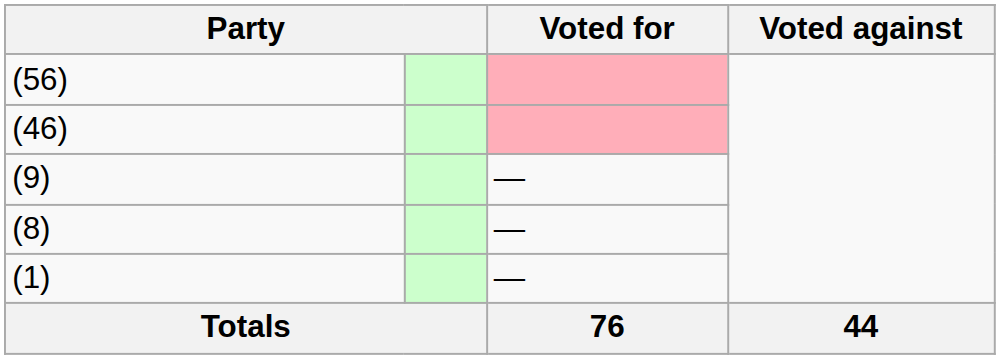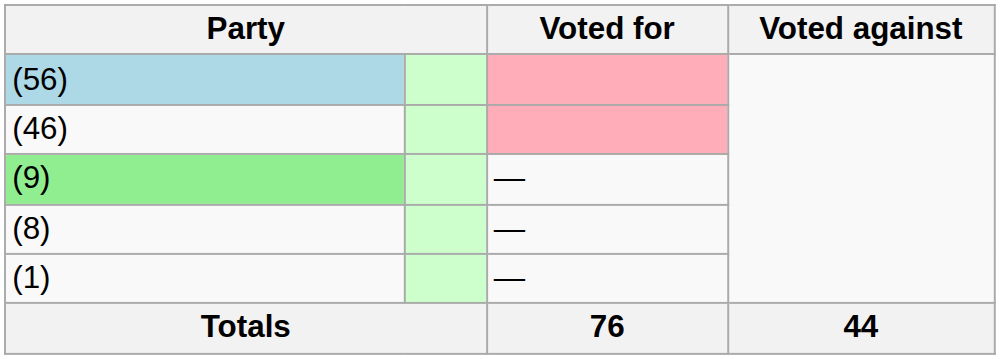(56) | column 1: no background -> lightblue background
(9) | column 1: no background -> lightgreen background
